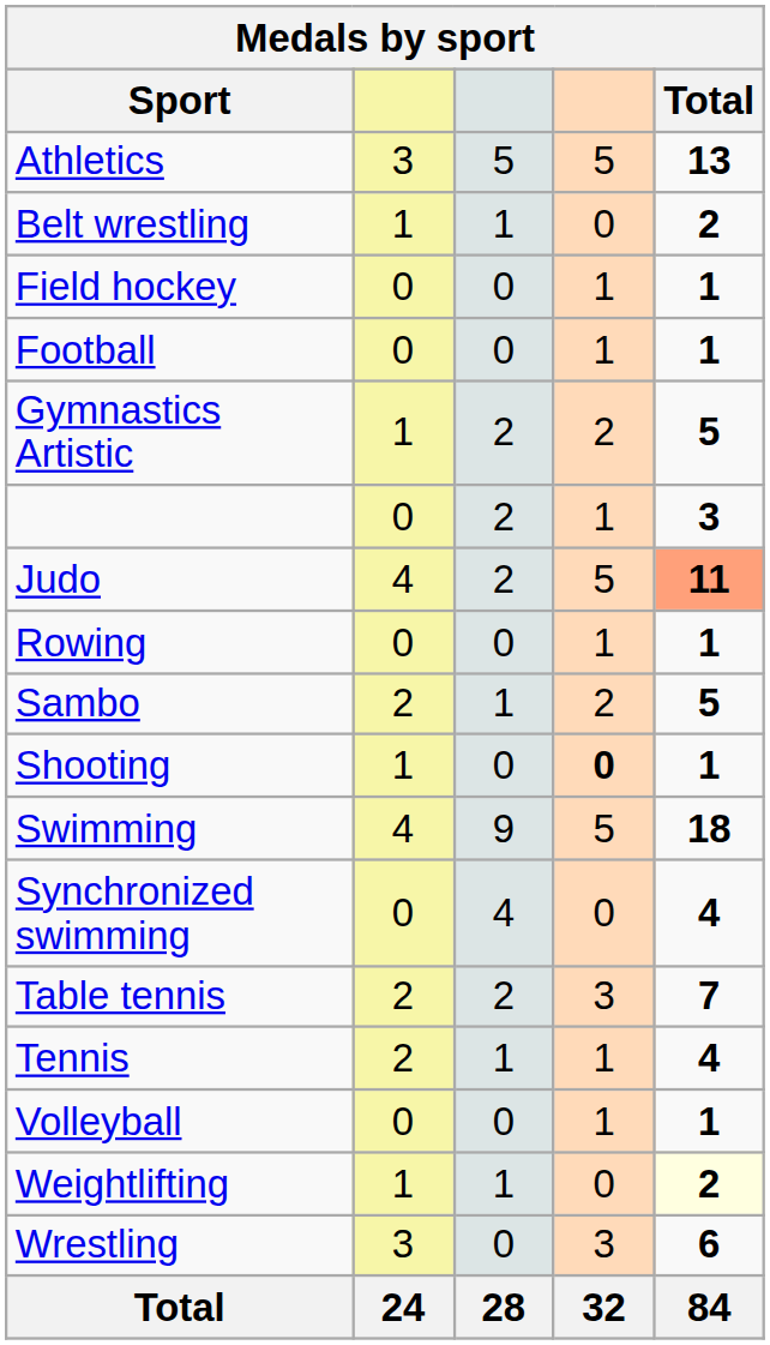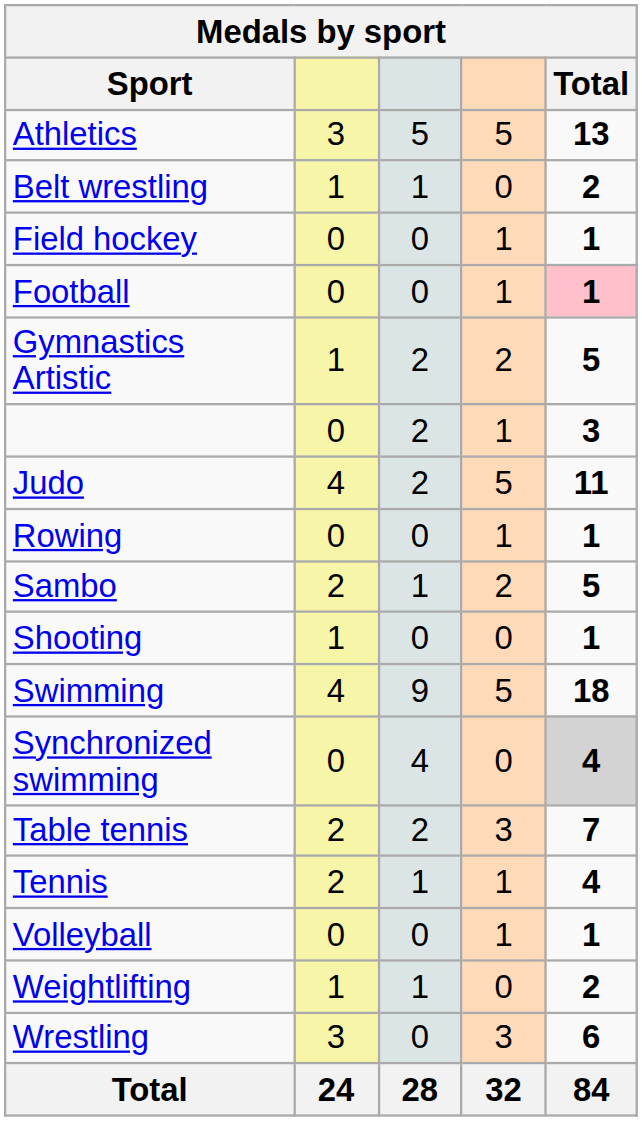Football | Total: no background -> pink background
Judo | Total: lightsalmon background -> no background
Shooting | column 4: bold -> normal
Synchronized swimming | Total: no background -> lightgrey background
Weightlifting | Total: lightyellow background -> no background
